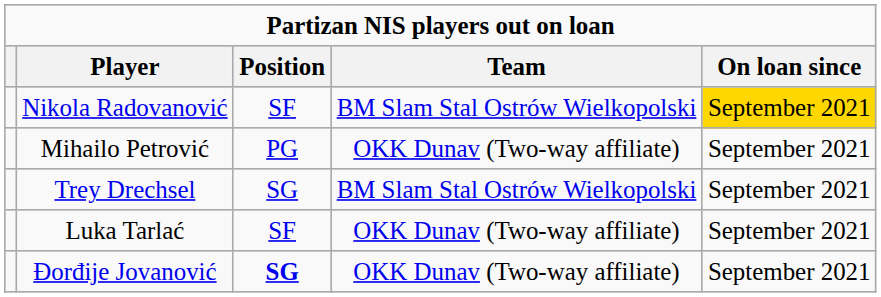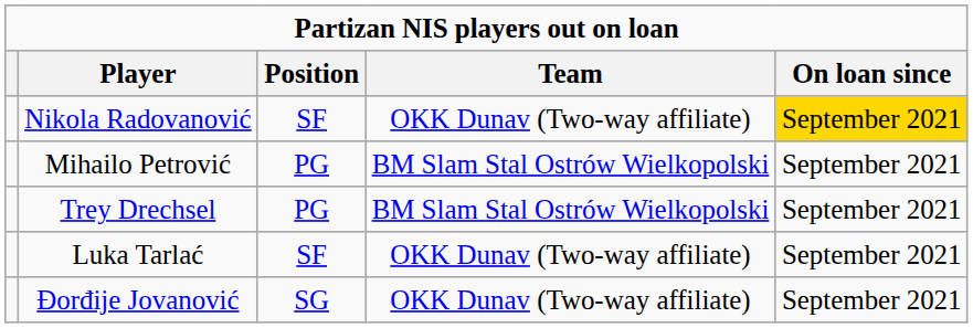Nikola Radovanović | Team: BM Slam Stal Ostrów Wielkopolski -> OKK Dunav (Two-way affiliate)
Mihailo Petrović | Team: OKK Dunav (Two-way affiliate) -> BM Slam Stal Ostrów Wielkopolski
Trey Drechsel | Position: SG -> PG
Đorđije Jovanović | Position: bold -> normal
